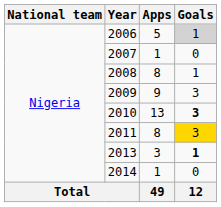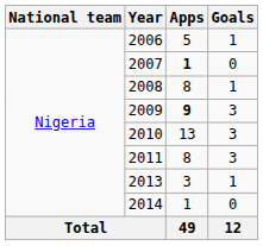2006 | Goals: lightgrey background -> no background
2007 | Apps: normal -> bold
2009 | Apps: normal -> bold
2010 | Goals: bold -> normal
2011 | Goals: gold background -> no background
2013 | Goals: bold -> normal
